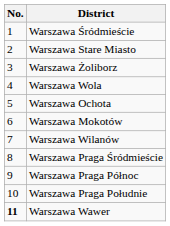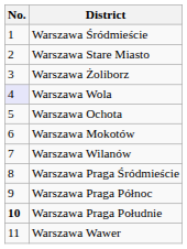Warszawa Wola | No.: no background -> lavender background
Warszawa Praga Południe | No.: normal -> bold
Warszawa Wawer | No.: bold -> normal
